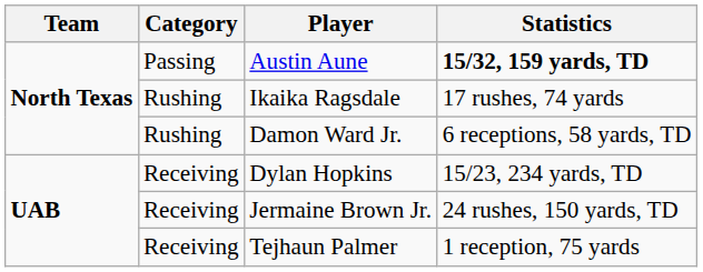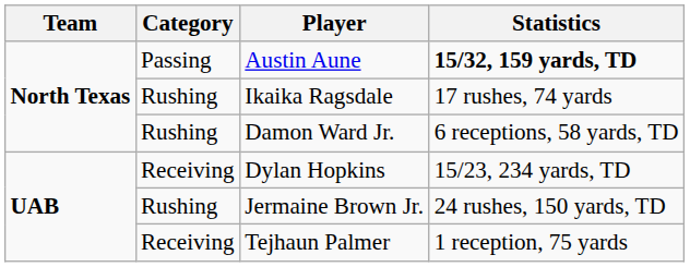Jermaine Brown Jr. | Category: Receiving -> Rushing
